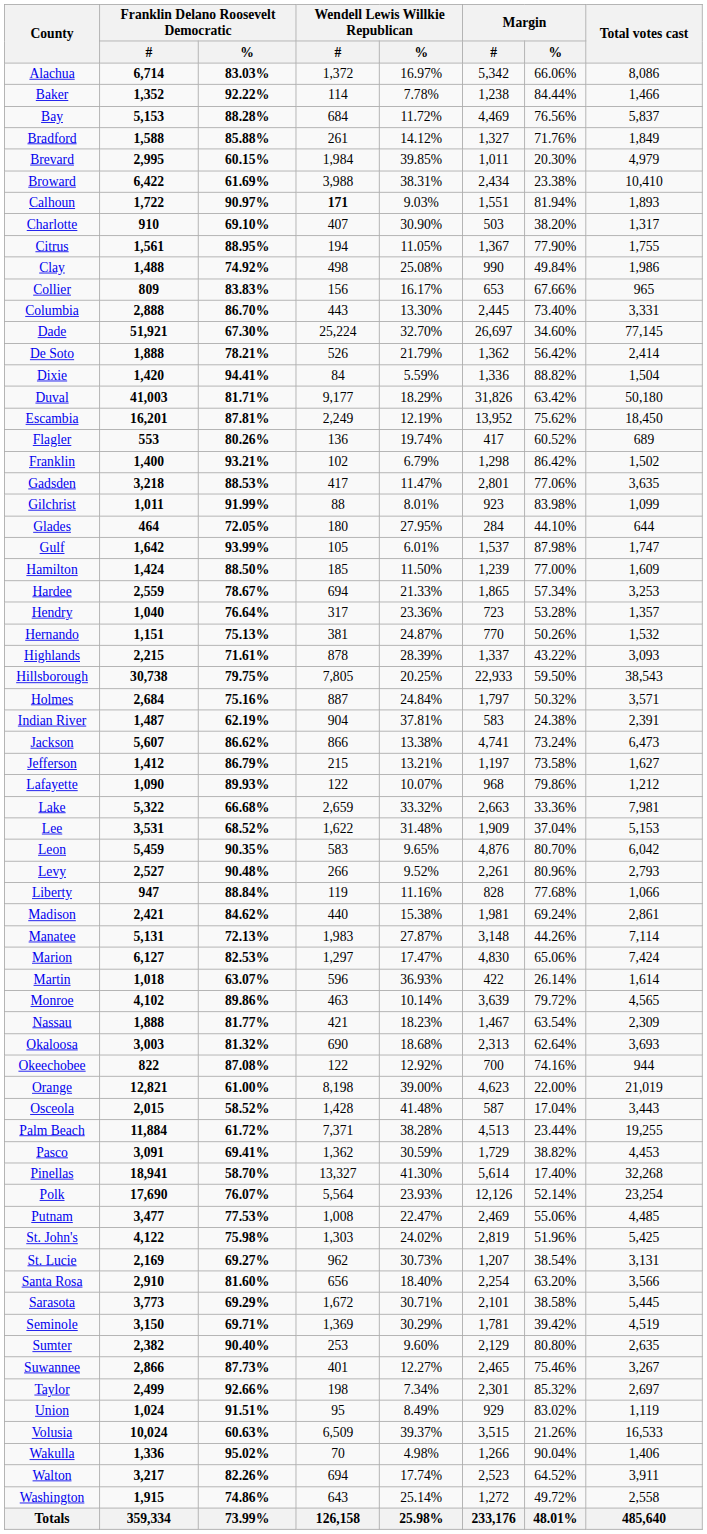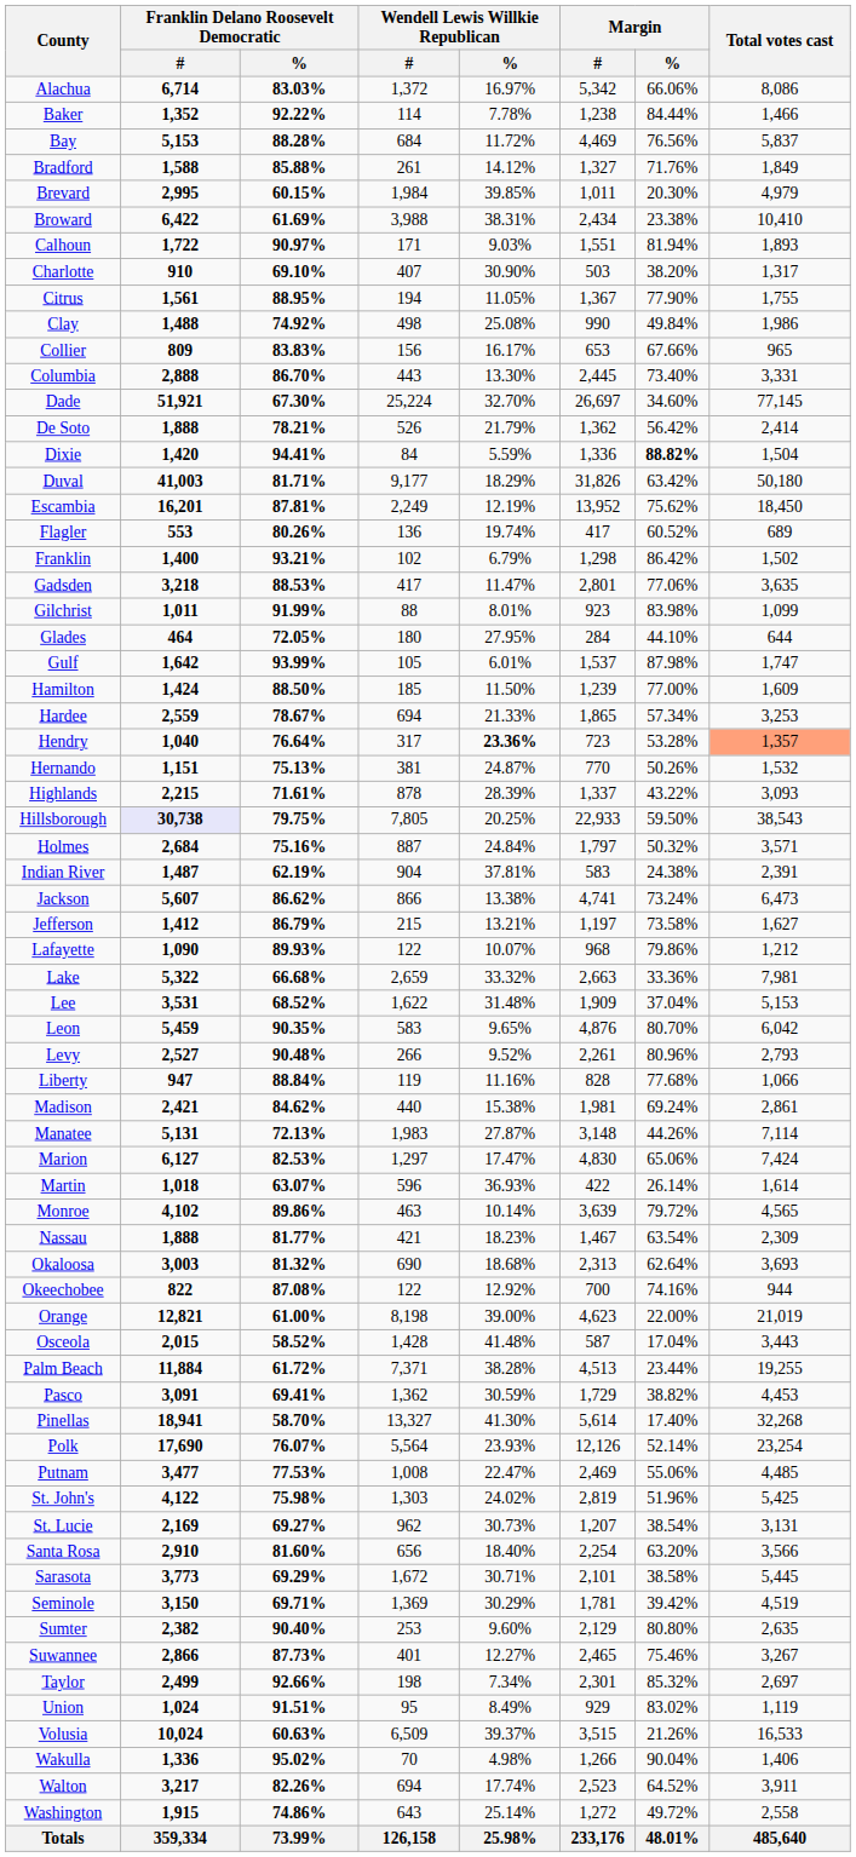Calhoun | Wendell Lewis Willkie Republican / #: bold -> normal
Dixie | Margin / %: normal -> bold
Hendry | Wendell Lewis Willkie Republican / %: normal -> bold
Hendry | Total votes cast: no background -> lightsalmon background
Hillsborough | Franklin Delano Roosevelt Democratic / #: no background -> lavender background
